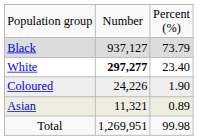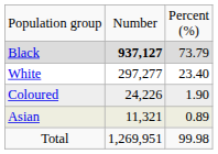Black | column 2: normal -> bold
White | column 2: bold -> normal
